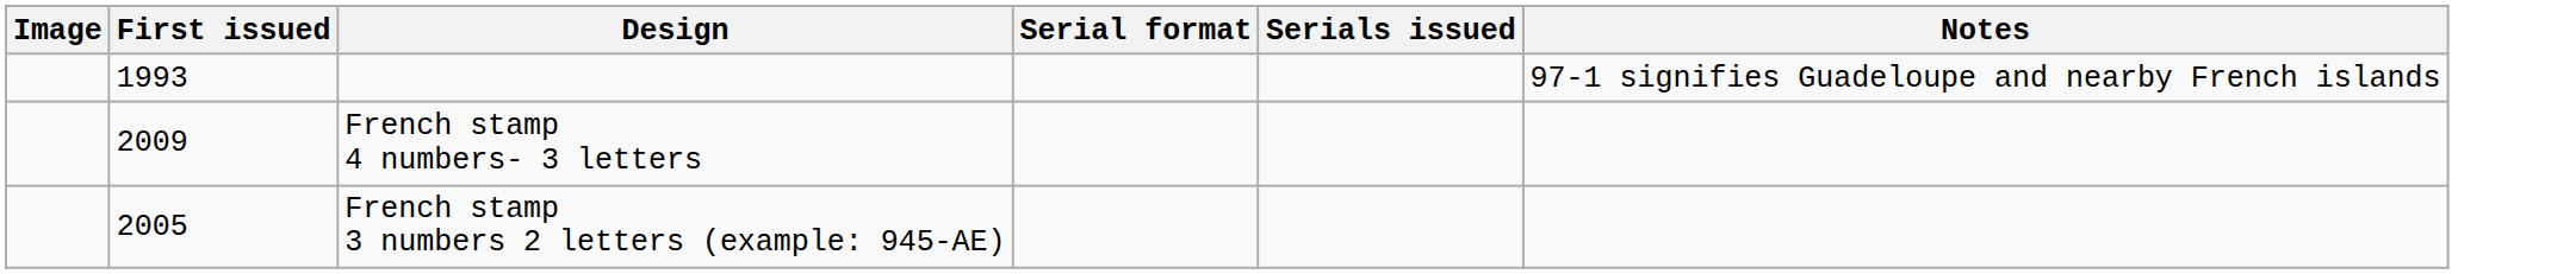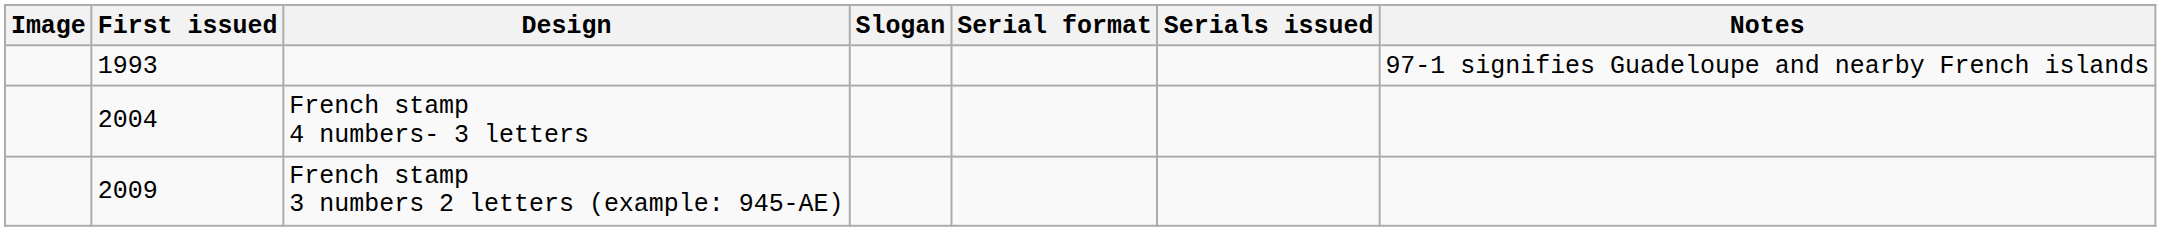+ column: Slogan
French stamp 4 numbers- 3 letters | First issued: 2009 -> 2004
French stamp 3 numbers 2 letters (example: 945-AE) | First issued: 2005 -> 2009
